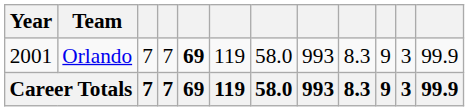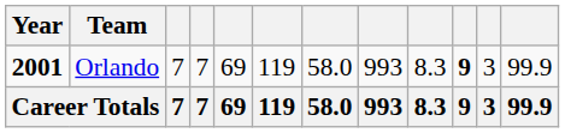Orlando | Year: normal -> bold
Orlando | column 5: bold -> normal
Orlando | column 10: normal -> bold
